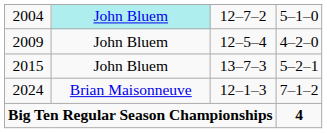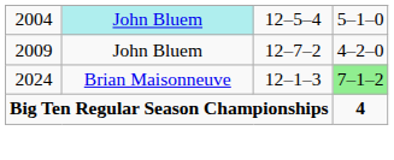2004 | column 3: 12–7–2 -> 12–5–4
2009 | column 3: 12–5–4 -> 12–7–2
- row: 2015 | John Bluem | 13–7–3 | 5–2–1
2024 | column 4: no background -> lightgreen background
